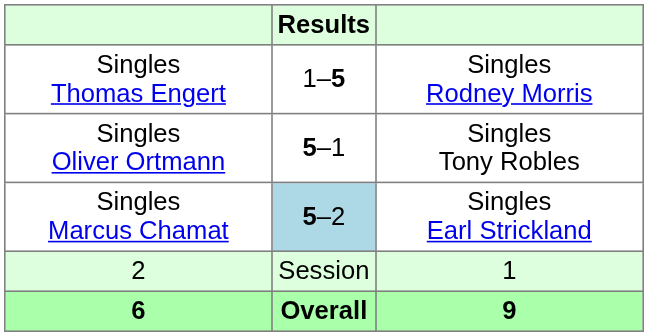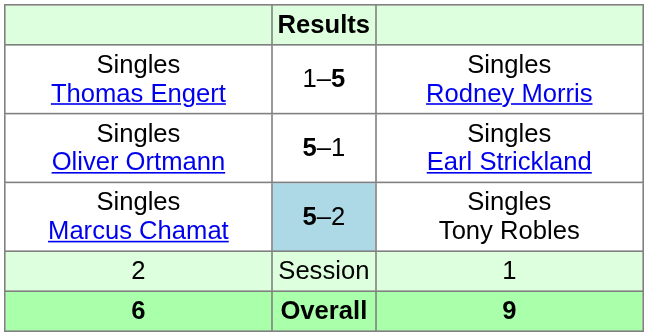Singles Oliver Ortmann | column 3: Singles Tony Robles -> Singles Earl Strickland
Singles Marcus Chamat | column 3: Singles Earl Strickland -> Singles Tony Robles
